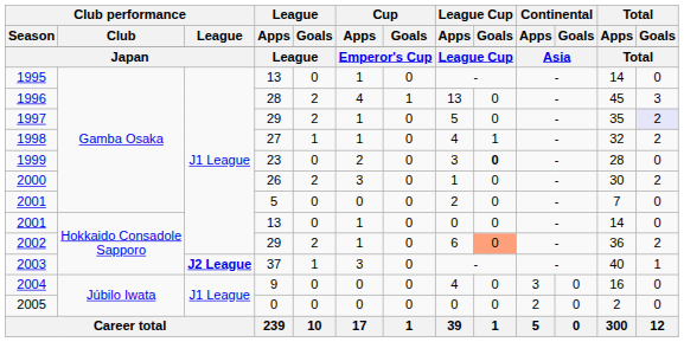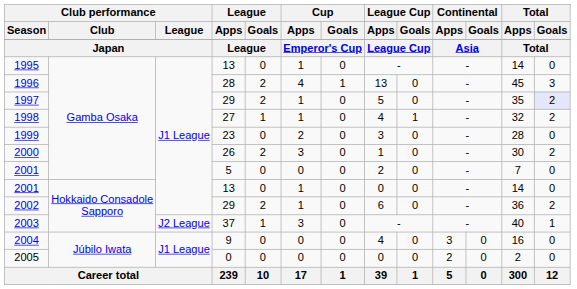1999 | League Cup / Goals: bold -> normal
2002 | League Cup / Goals: lightsalmon background -> no background
2003 | Club performance / League: bold -> normal
